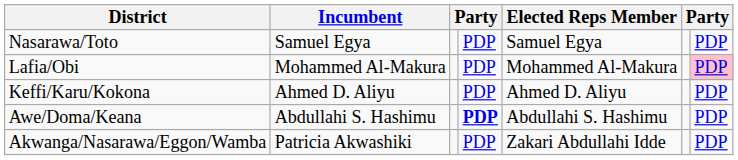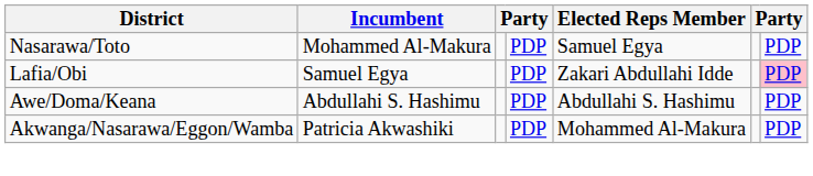Nasarawa/Toto | Incumbent: Samuel Egya -> Mohammed Al-Makura
Lafia/Obi | Incumbent: Mohammed Al-Makura -> Samuel Egya
Lafia/Obi | Elected Reps Member: Mohammed Al-Makura -> Zakari Abdullahi Idde
- row: Keffi/Karu/Kokona | Ahmed D. Aliyu | PDP | Ahmed D. Aliyu | PDP
Awe/Doma/Keana | column 4: bold -> normal
Akwanga/Nasarawa/Eggon/Wamba | Elected Reps Member: Zakari Abdullahi Idde -> Mohammed Al-Makura
